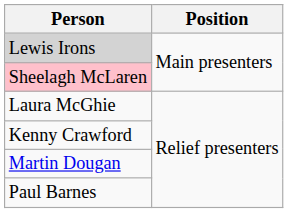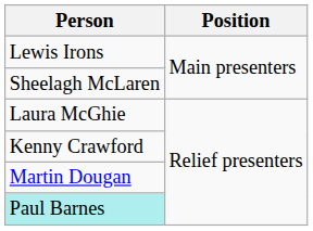Lewis Irons | Person: lightgrey background -> no background
Sheelagh McLaren | Person: pink background -> no background
Paul Barnes | Person: no background -> paleturquoise background
